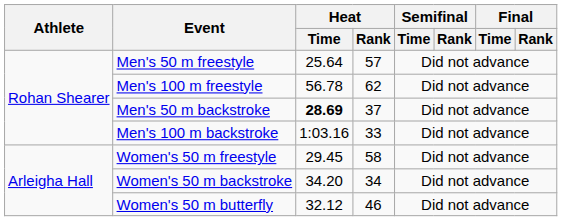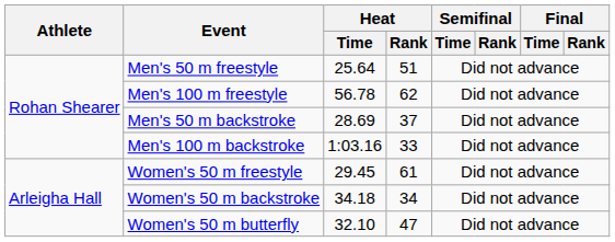Men's 50 m freestyle | Heat / Rank: 57 -> 51
Men's 50 m backstroke | Heat / Time: bold -> normal
Women's 50 m freestyle | Heat / Rank: 58 -> 61
Women's 50 m backstroke | Heat / Time: 34.20 -> 34.18
Women's 50 m butterfly | Heat / Time: 32.12 -> 32.10
Women's 50 m butterfly | Heat / Rank: 46 -> 47
